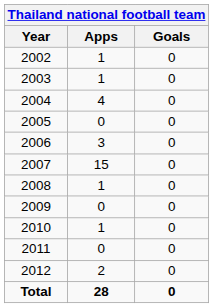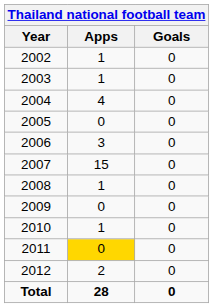2011 | Apps: no background -> gold background
